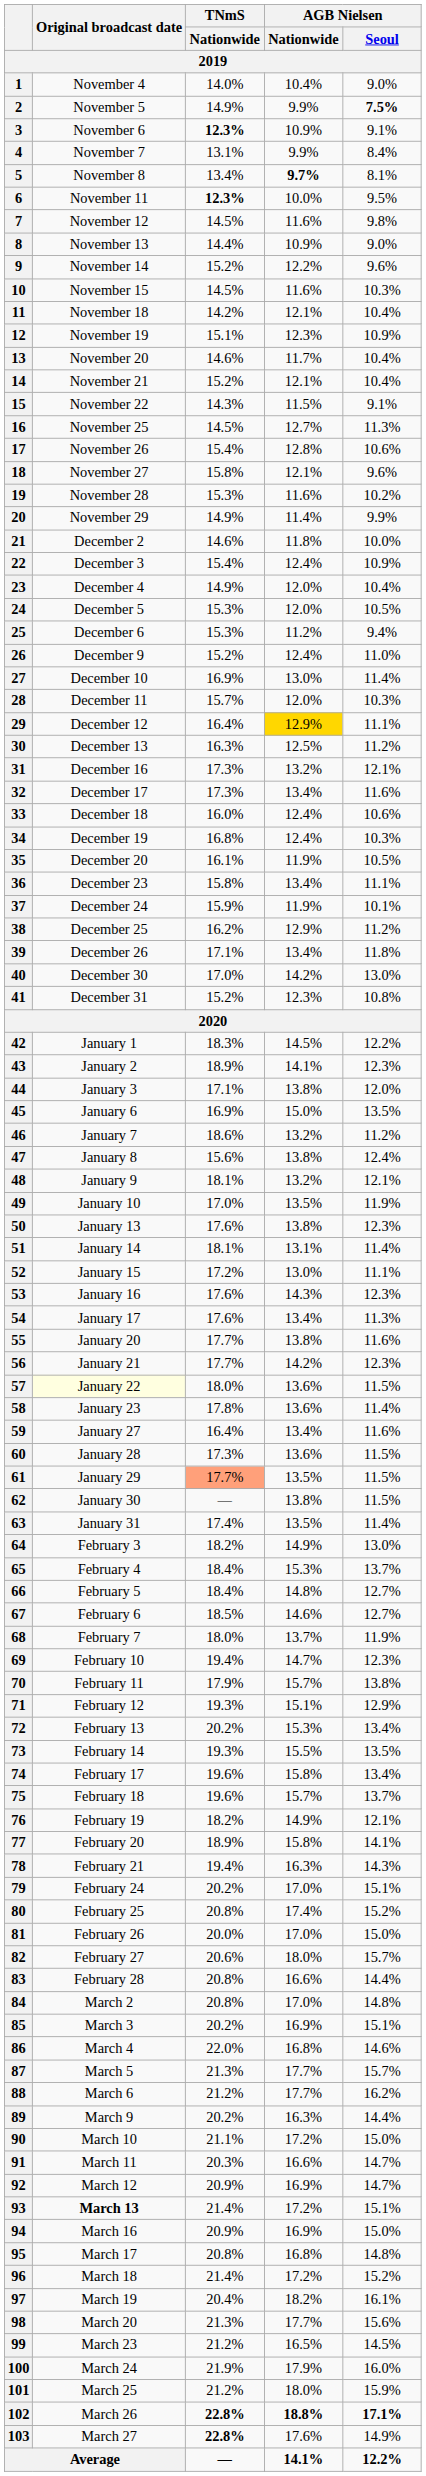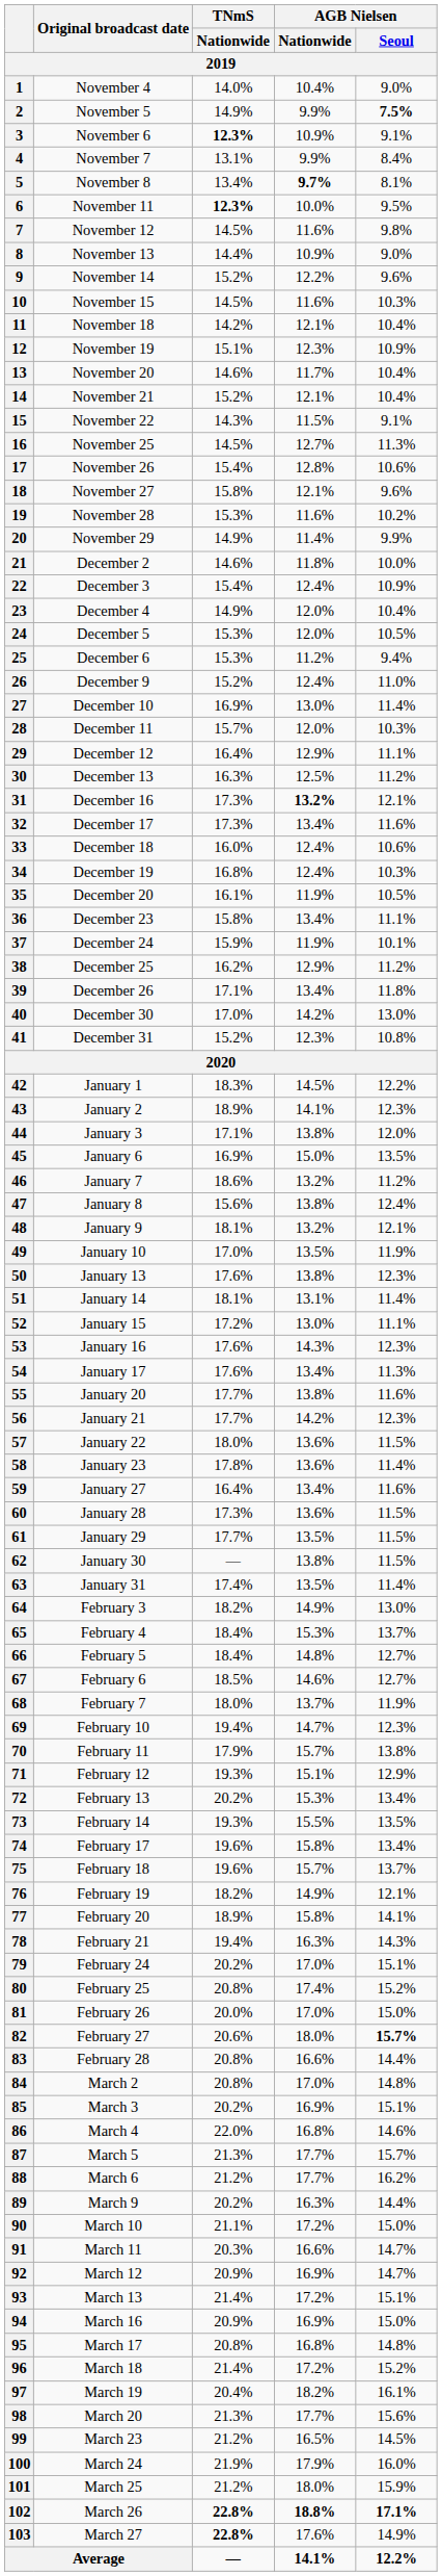29 | AGB Nielsen / Nationwide: gold background -> no background
31 | AGB Nielsen / Nationwide: normal -> bold
57 | Original broadcast date: lightyellow background -> no background
61 | TNmS / Nationwide: lightsalmon background -> no background
82 | AGB Nielsen / Seoul: normal -> bold
93 | Original broadcast date: bold -> normal
